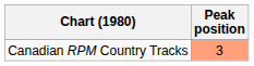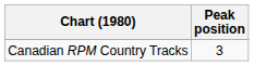Canadian RPM Country Tracks | Peak position: lightsalmon background -> no background
